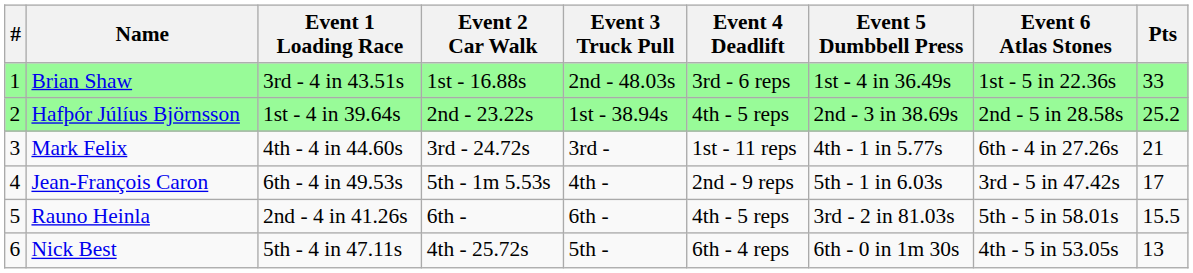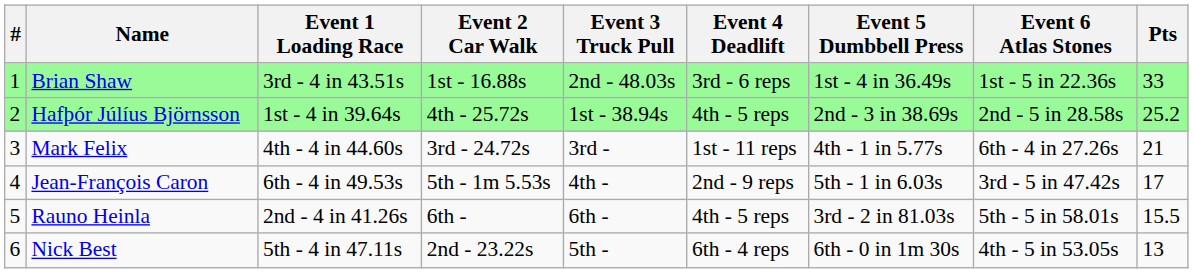Hafþór Júlíus Björnsson | Event 2 Car Walk: 2nd - 23.22s -> 4th - 25.72s
Nick Best | Event 2 Car Walk: 4th - 25.72s -> 2nd - 23.22s
